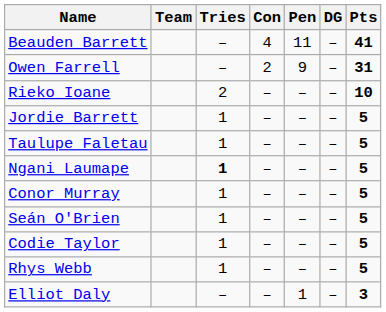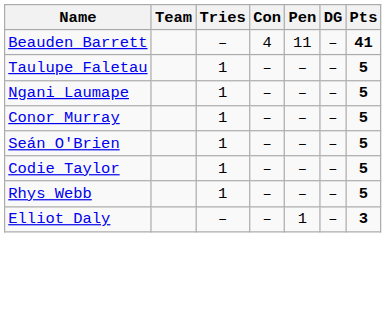- row: Owen Farrell | – | 2 | 9 | – | 31
- row: Rieko Ioane | 2 | – | – | – | 10
- row: Jordie Barrett | 1 | – | – | – | 5
Ngani Laumape | Tries: bold -> normal
